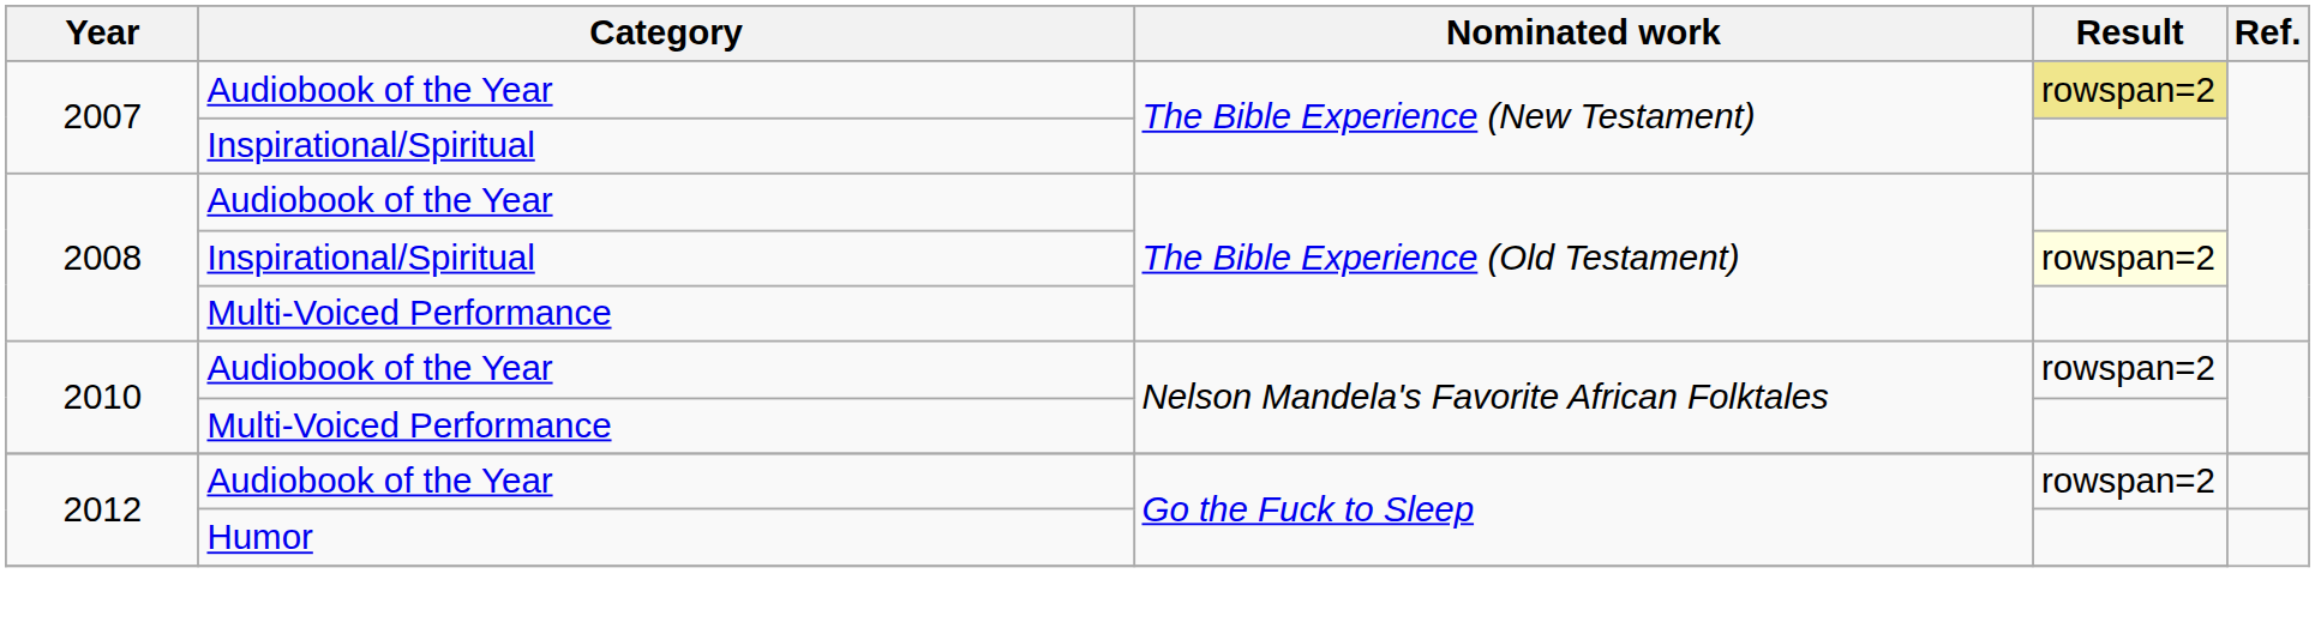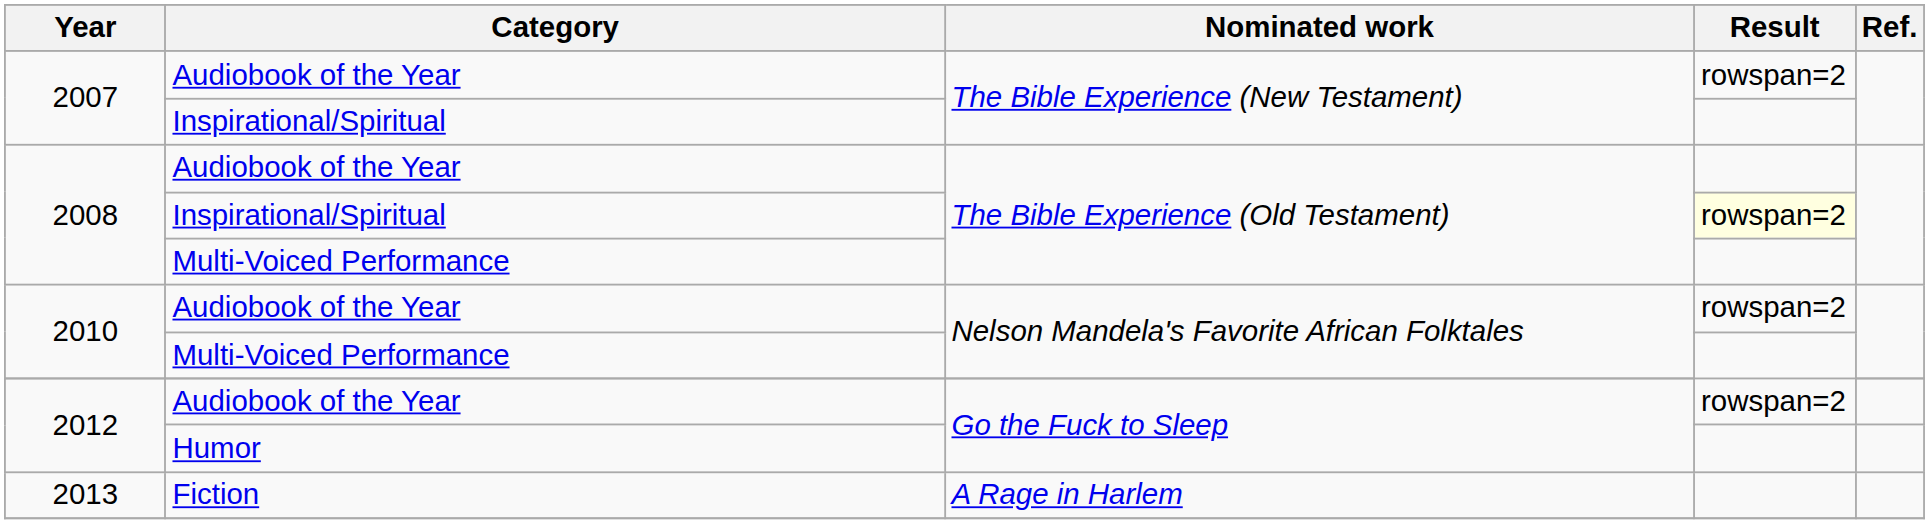2007 / Audiobook of the Year | Result: khaki background -> no background
+ row: 2013 | Fiction | A Rage in Harlem
